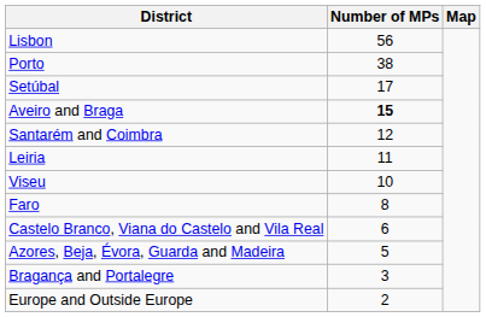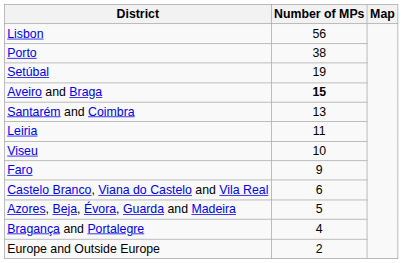Setúbal | Number of MPs: 17 -> 19
Santarém and Coimbra | Number of MPs: 12 -> 13
Faro | Number of MPs: 8 -> 9
Bragança and Portalegre | Number of MPs: 3 -> 4
